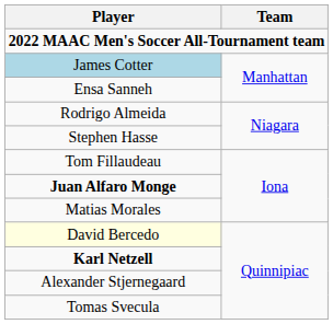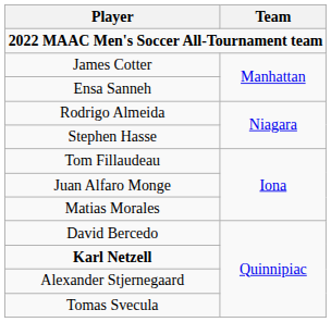James Cotter | Player: lightblue background -> no background
Juan Alfaro Monge | Player: bold -> normal
David Bercedo | Player: lightyellow background -> no background
